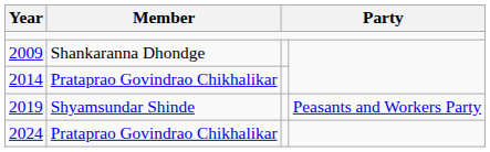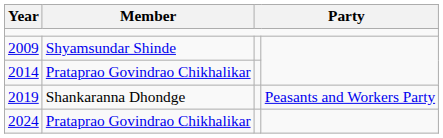2009 | Member: Shankaranna Dhondge -> Shyamsundar Shinde
2019 | Member: Shyamsundar Shinde -> Shankaranna Dhondge
